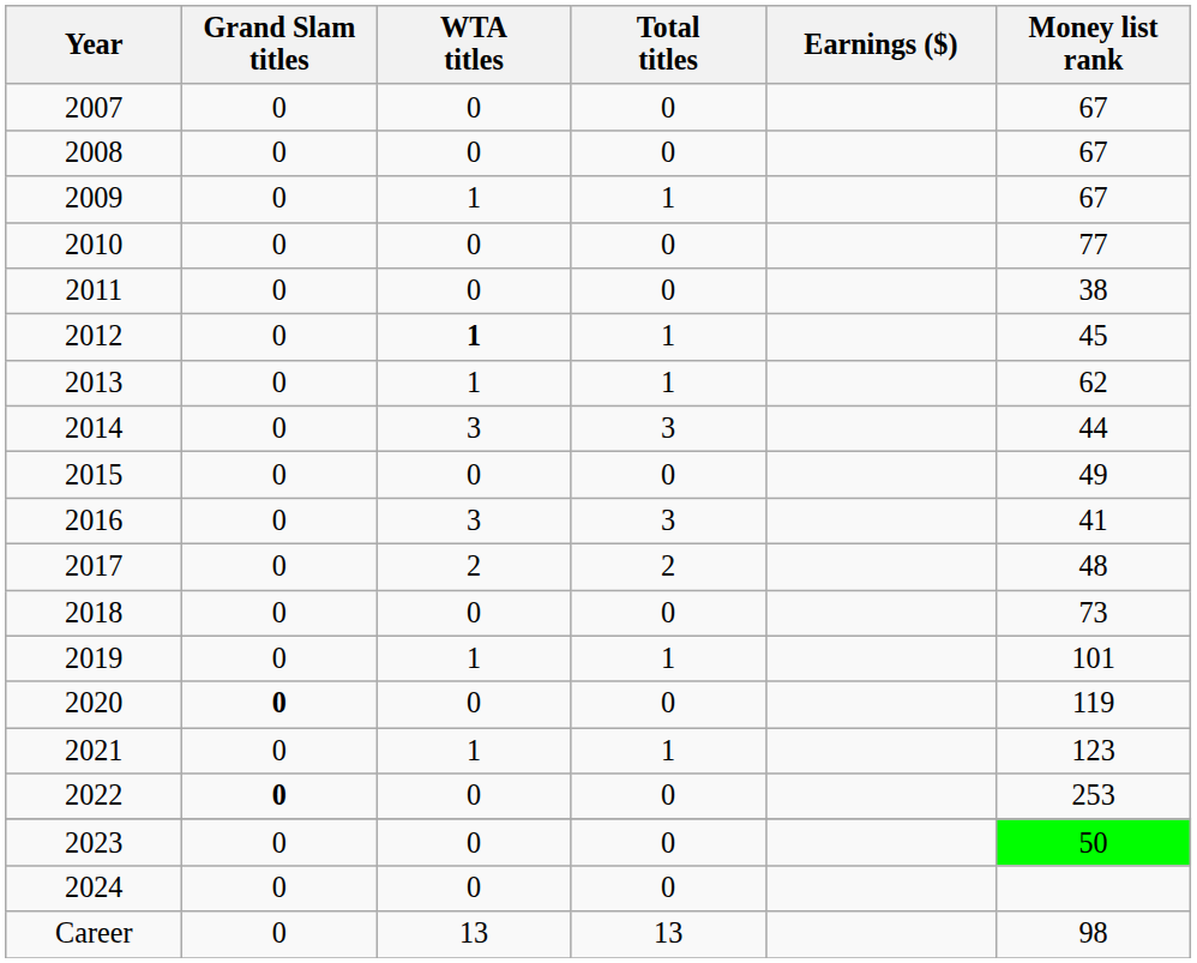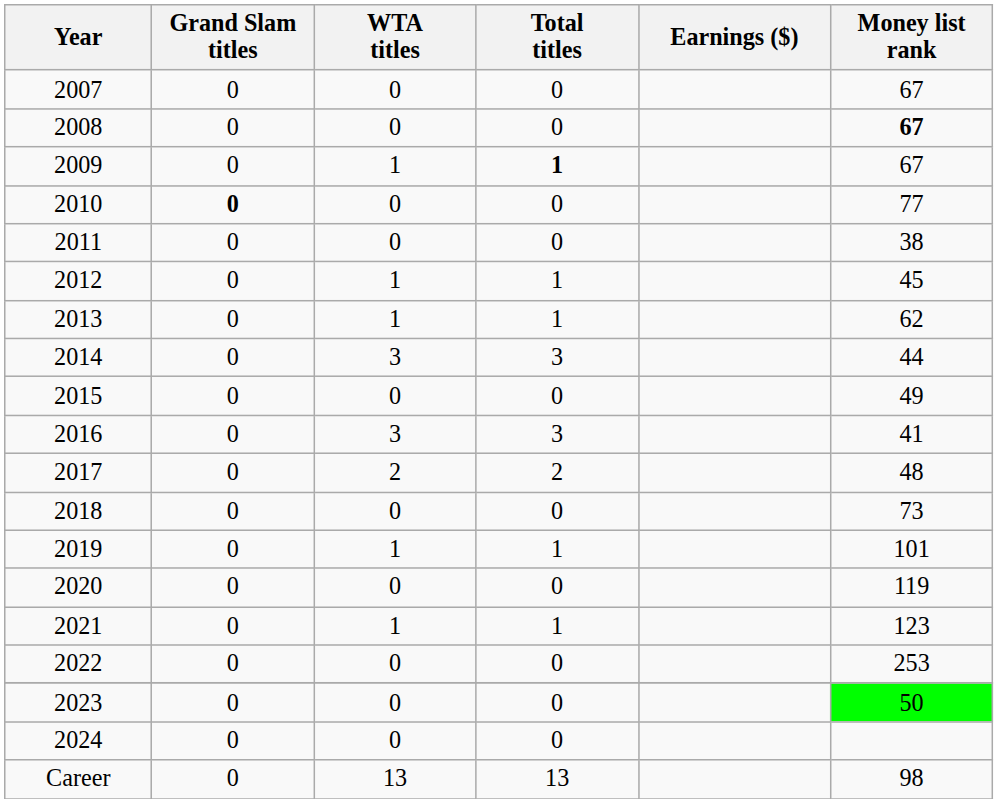2008 | Money list rank: normal -> bold
2009 | Total titles: normal -> bold
2010 | Grand Slam titles: normal -> bold
2012 | WTA titles: bold -> normal
2020 | Grand Slam titles: bold -> normal
2022 | Grand Slam titles: bold -> normal
